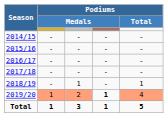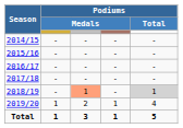2018/19 | column 3: no background -> lightsalmon background
2018/19 | column 5: no background -> lightgrey background
2019/20 | column 2: lightsalmon background -> no background
2019/20 | column 3: lightsalmon background -> no background
2019/20 | column 4: bold -> normal
2019/20 | column 5: lightsalmon background -> no background
